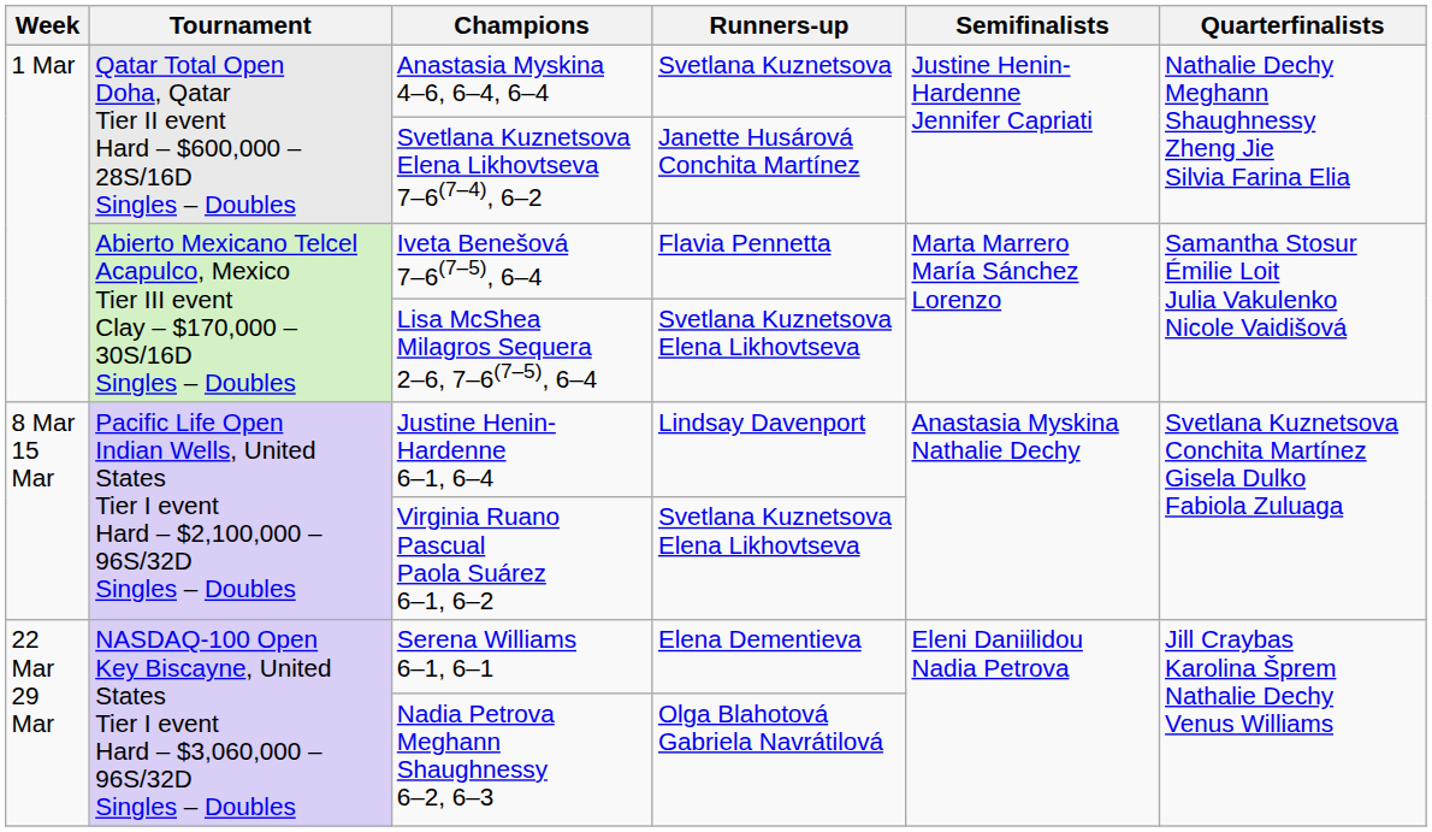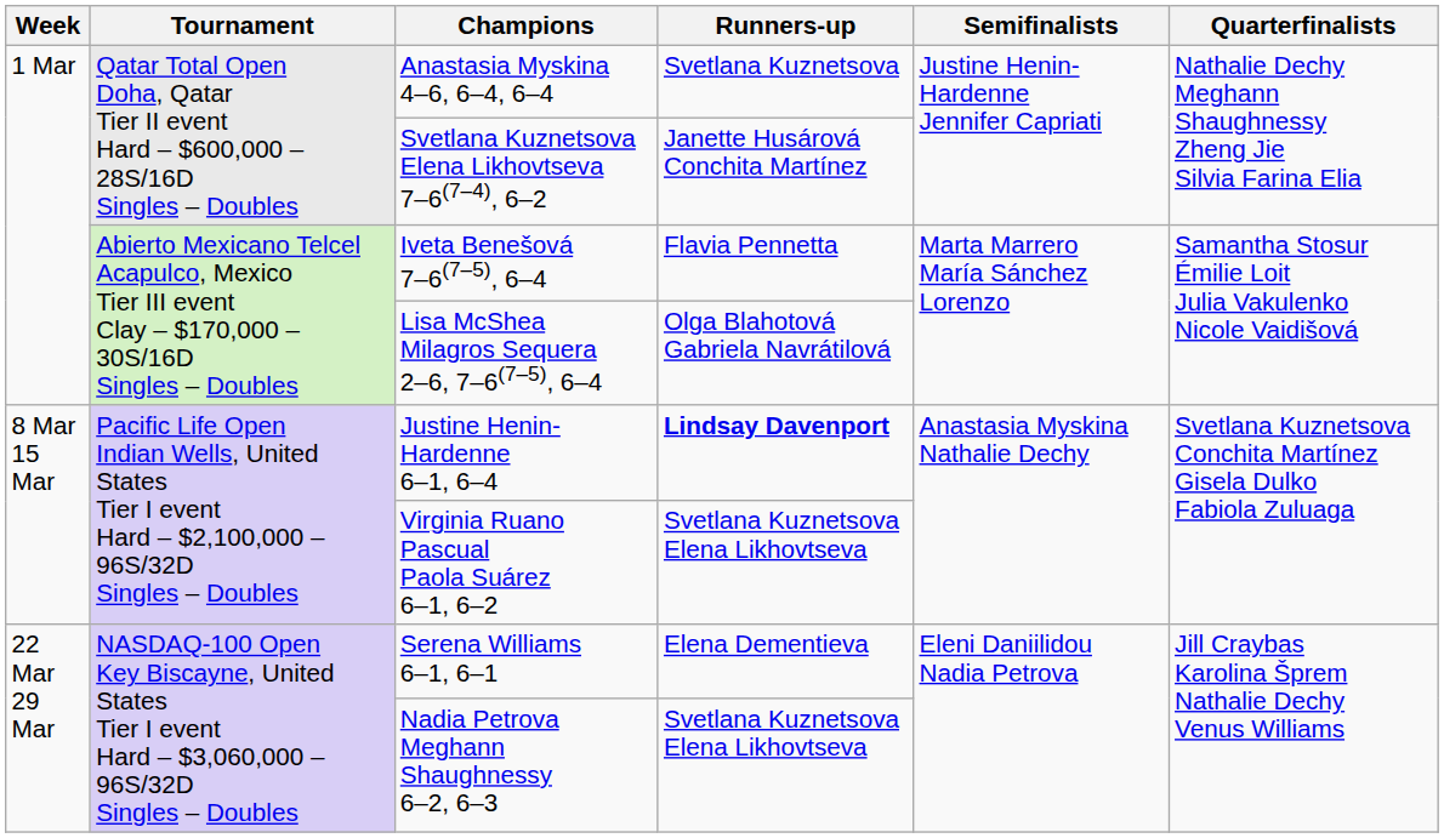Lisa McShea Milagros Sequera 2–6, 7–6(7–5), 6–4 | Runners-up: Svetlana Kuznetsova Elena Likhovtseva -> Olga Blahotová Gabriela Navrátilová
Justine Henin-Hardenne 6–1, 6–4 | Runners-up: normal -> bold
Nadia Petrova Meghann Shaughnessy 6–2, 6–3 | Runners-up: Olga Blahotová Gabriela Navrátilová -> Svetlana Kuznetsova Elena Likhovtseva
